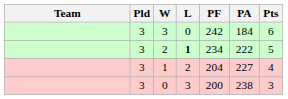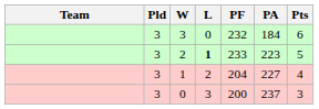row 2 | PF: 242 -> 232
row 3 | PF: 234 -> 233
row 3 | PA: 222 -> 223
row 5 | PA: 238 -> 237
